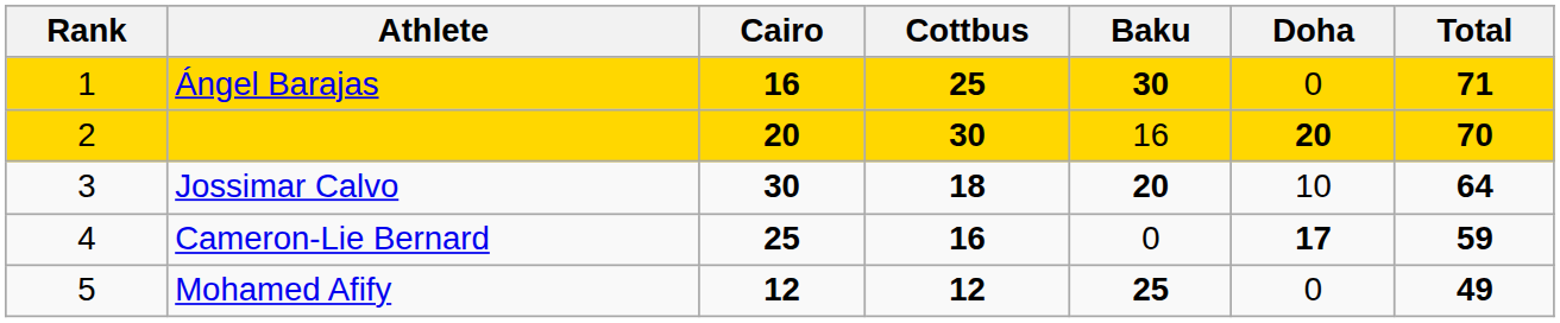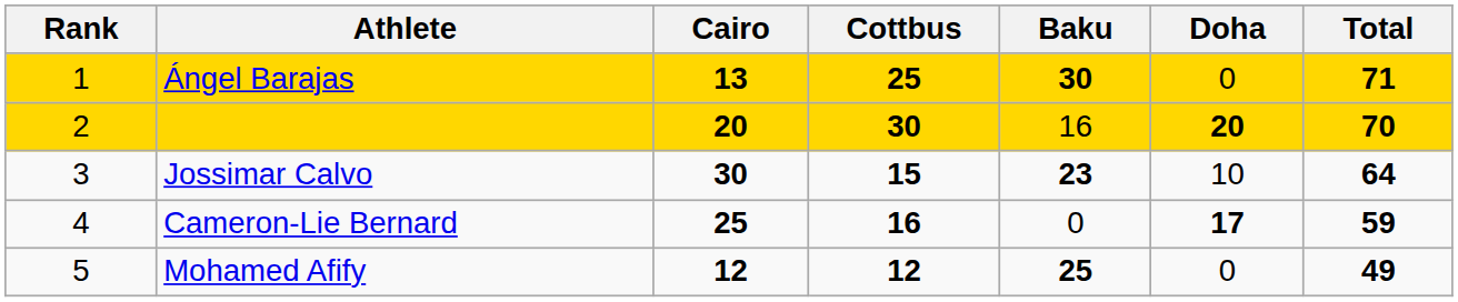Ángel Barajas | Cairo: 16 -> 13
Jossimar Calvo | Cottbus: 18 -> 15
Jossimar Calvo | Baku: 20 -> 23
